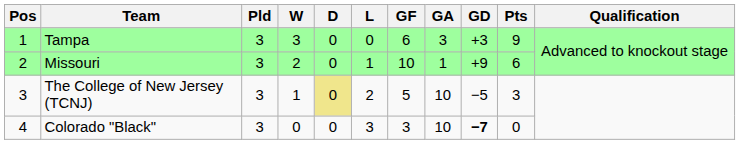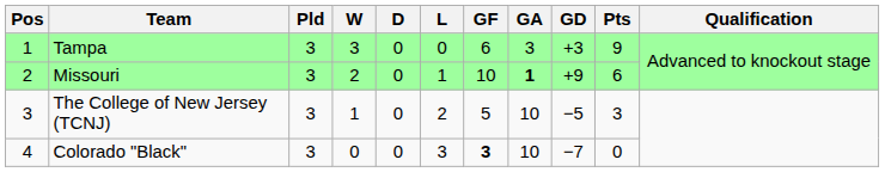Missouri | GA: normal -> bold
The College of New Jersey (TCNJ) | D: khaki background -> no background
Colorado "Black" | GF: normal -> bold
Colorado "Black" | GD: bold -> normal
